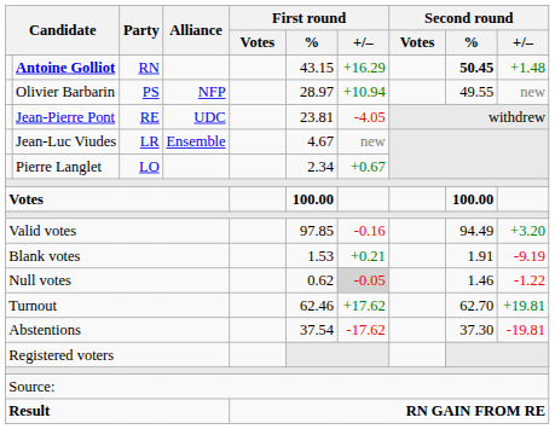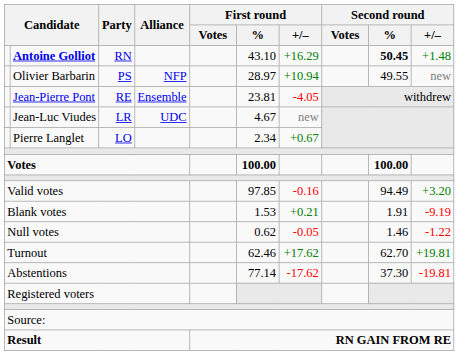Antoine Golliot | First round / %: 43.15 -> 43.10
Jean-Pierre Pont | Alliance: UDC -> Ensemble
Jean-Luc Viudes | Alliance: Ensemble -> UDC
Null votes | First round / +/–: lightgrey background -> no background
Abstentions | First round / %: 37.54 -> 77.14
